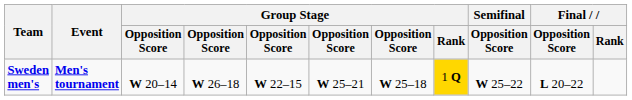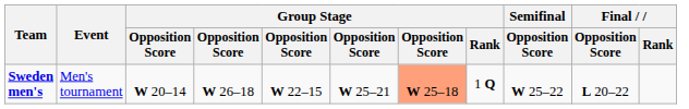Sweden men's | Event: bold -> normal
Sweden men's | column 7: no background -> lightsalmon background
Sweden men's | Group Stage / Rank: gold background -> no background
